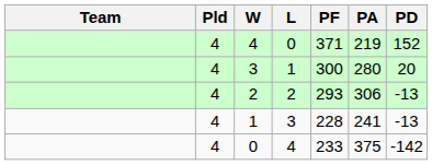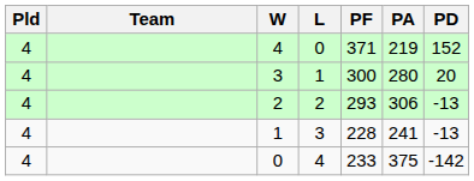columns swapped: Team <-> Pld
